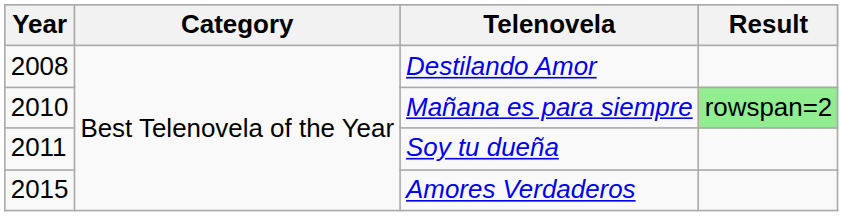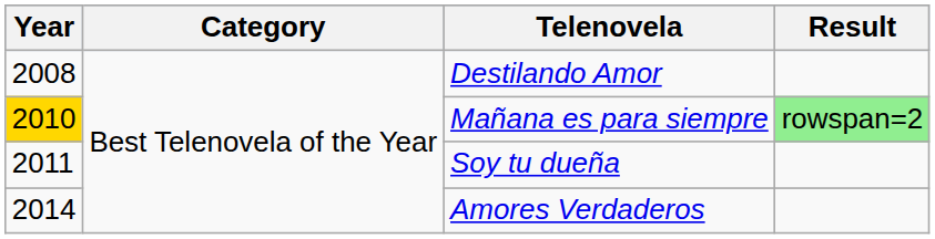Mañana es para siempre | Year: no background -> gold background
Amores Verdaderos | Year: 2015 -> 2014
